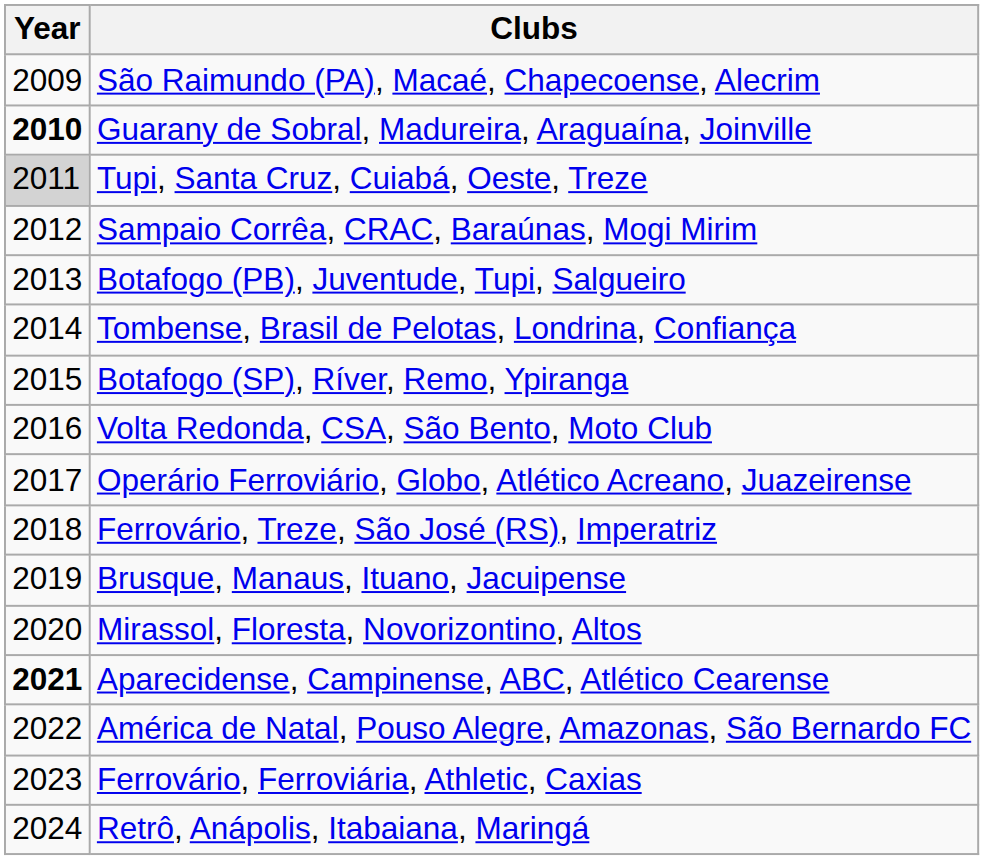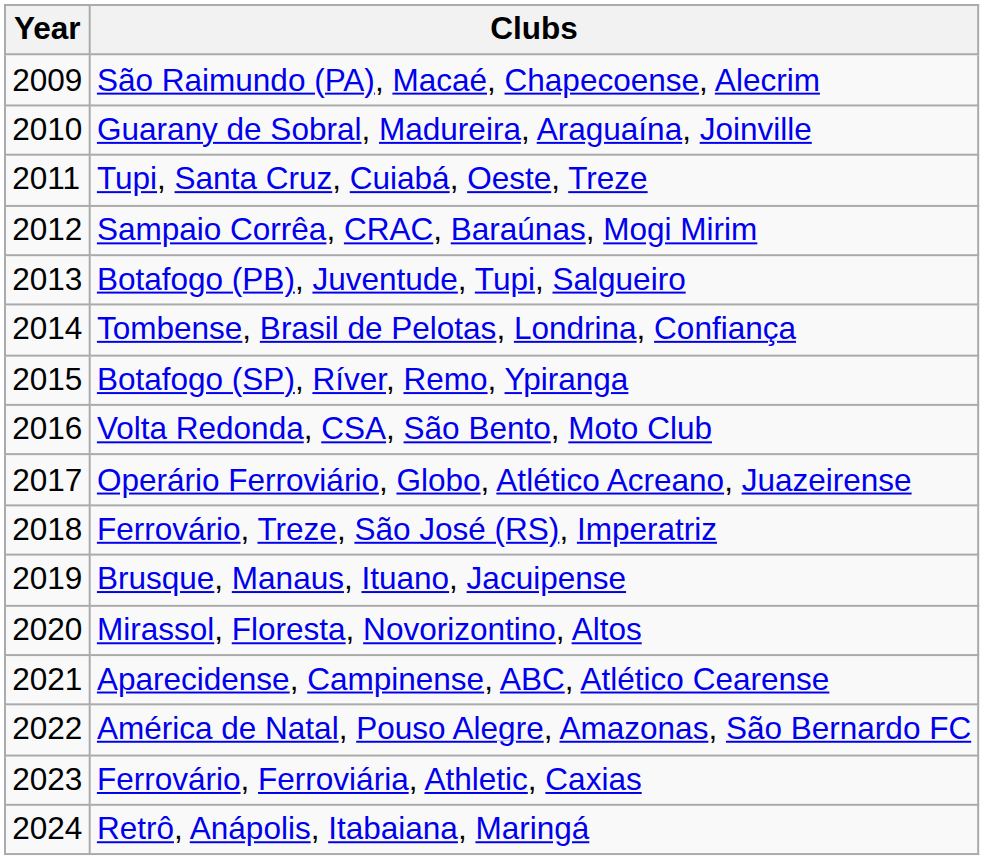Guarany de Sobral, Madureira, Araguaína, Joinville | Year: bold -> normal
Tupi, Santa Cruz, Cuiabá, Oeste, Treze | Year: lightgrey background -> no background
Aparecidense, Campinense, ABC, Atlético Cearense | Year: bold -> normal
